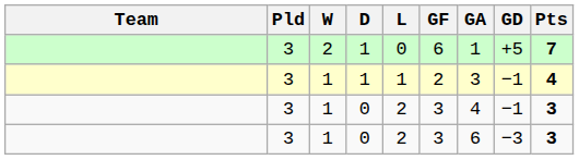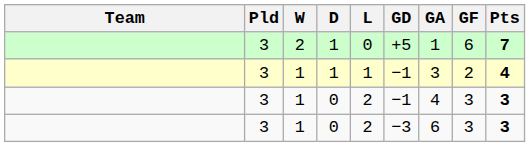columns swapped: GF <-> GD
